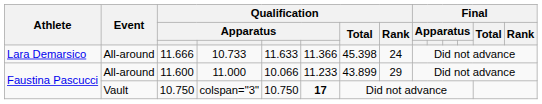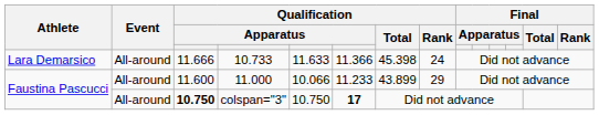row 6 | Event: Vault -> All-around
row 6 | column 3: normal -> bold
